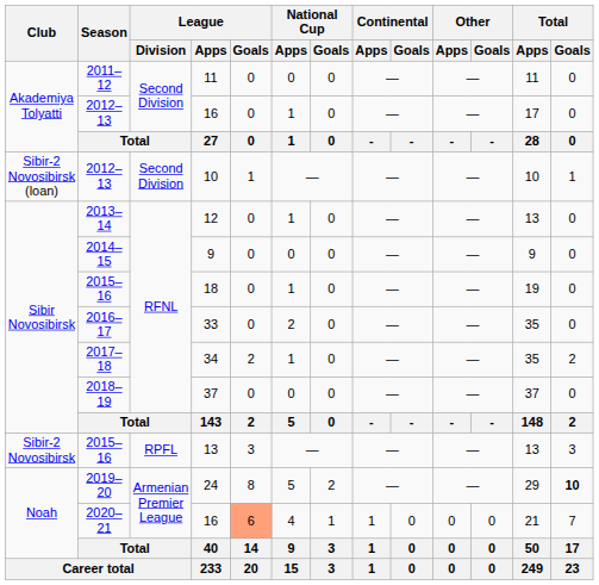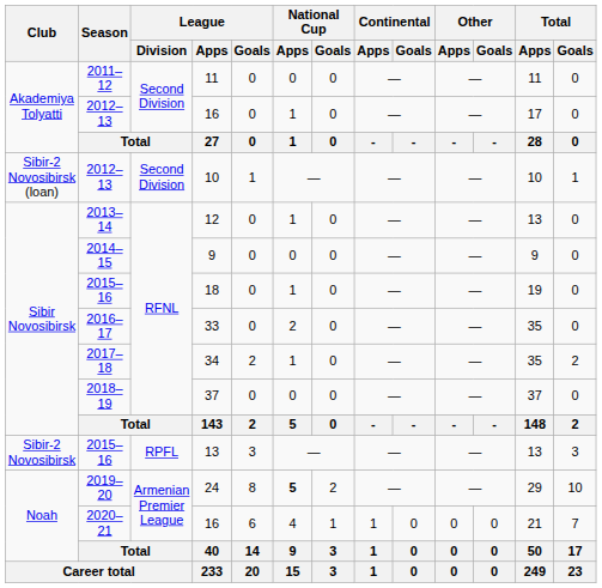24 | National Cup / Apps: normal -> bold
24 | Total / Goals: bold -> normal
2020–21 / 16 | League / Goals: lightsalmon background -> no background
